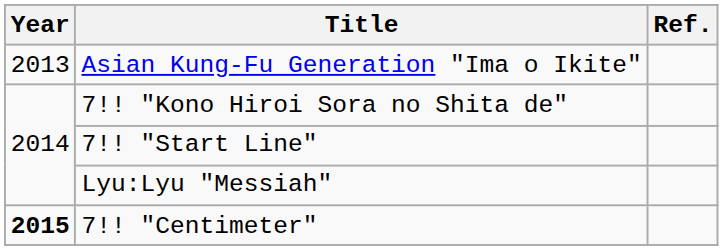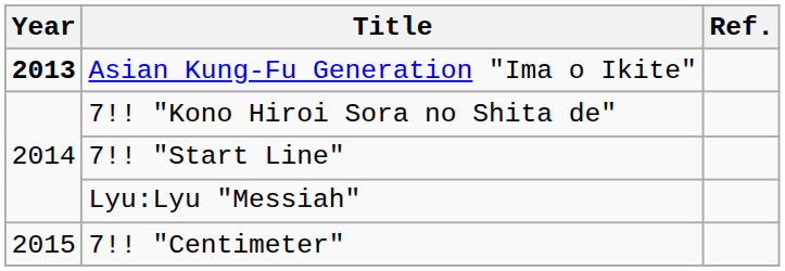Asian Kung-Fu Generation "Ima o Ikite" | Year: normal -> bold
7!! "Centimeter" | Year: bold -> normal
